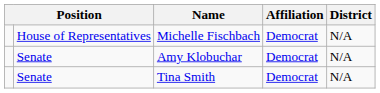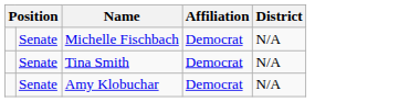Michelle Fischbach | column 2: House of Representatives -> Senate
rows swapped: Amy Klobuchar <-> Tina Smith
